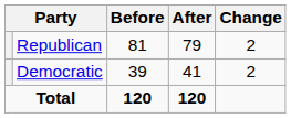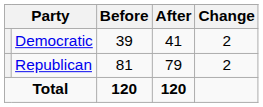rows swapped: Republican <-> Democratic
